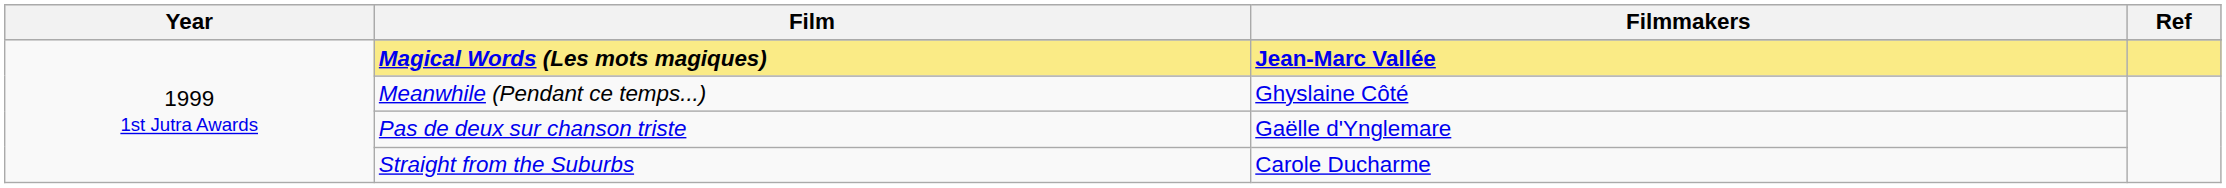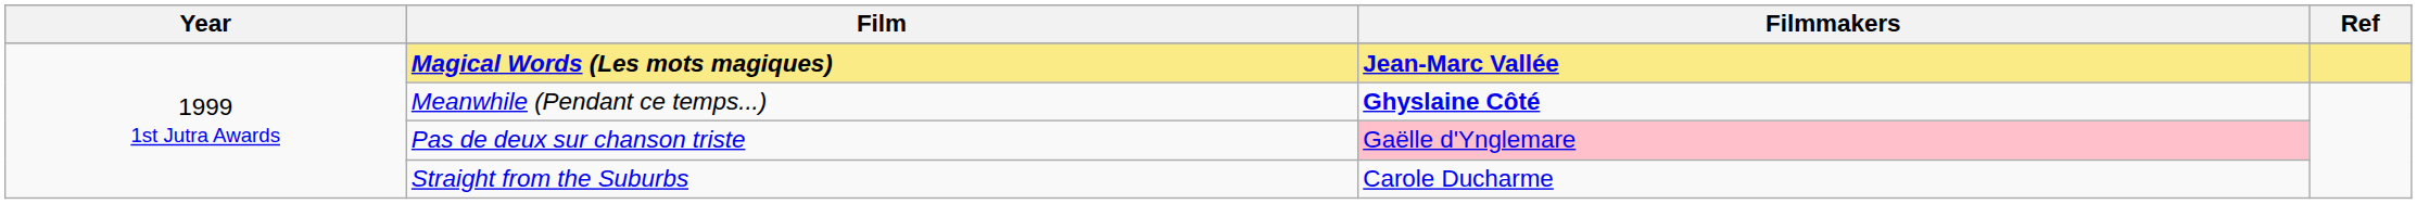Meanwhile (Pendant ce temps...) | Filmmakers: normal -> bold
Pas de deux sur chanson triste | Filmmakers: no background -> pink background
